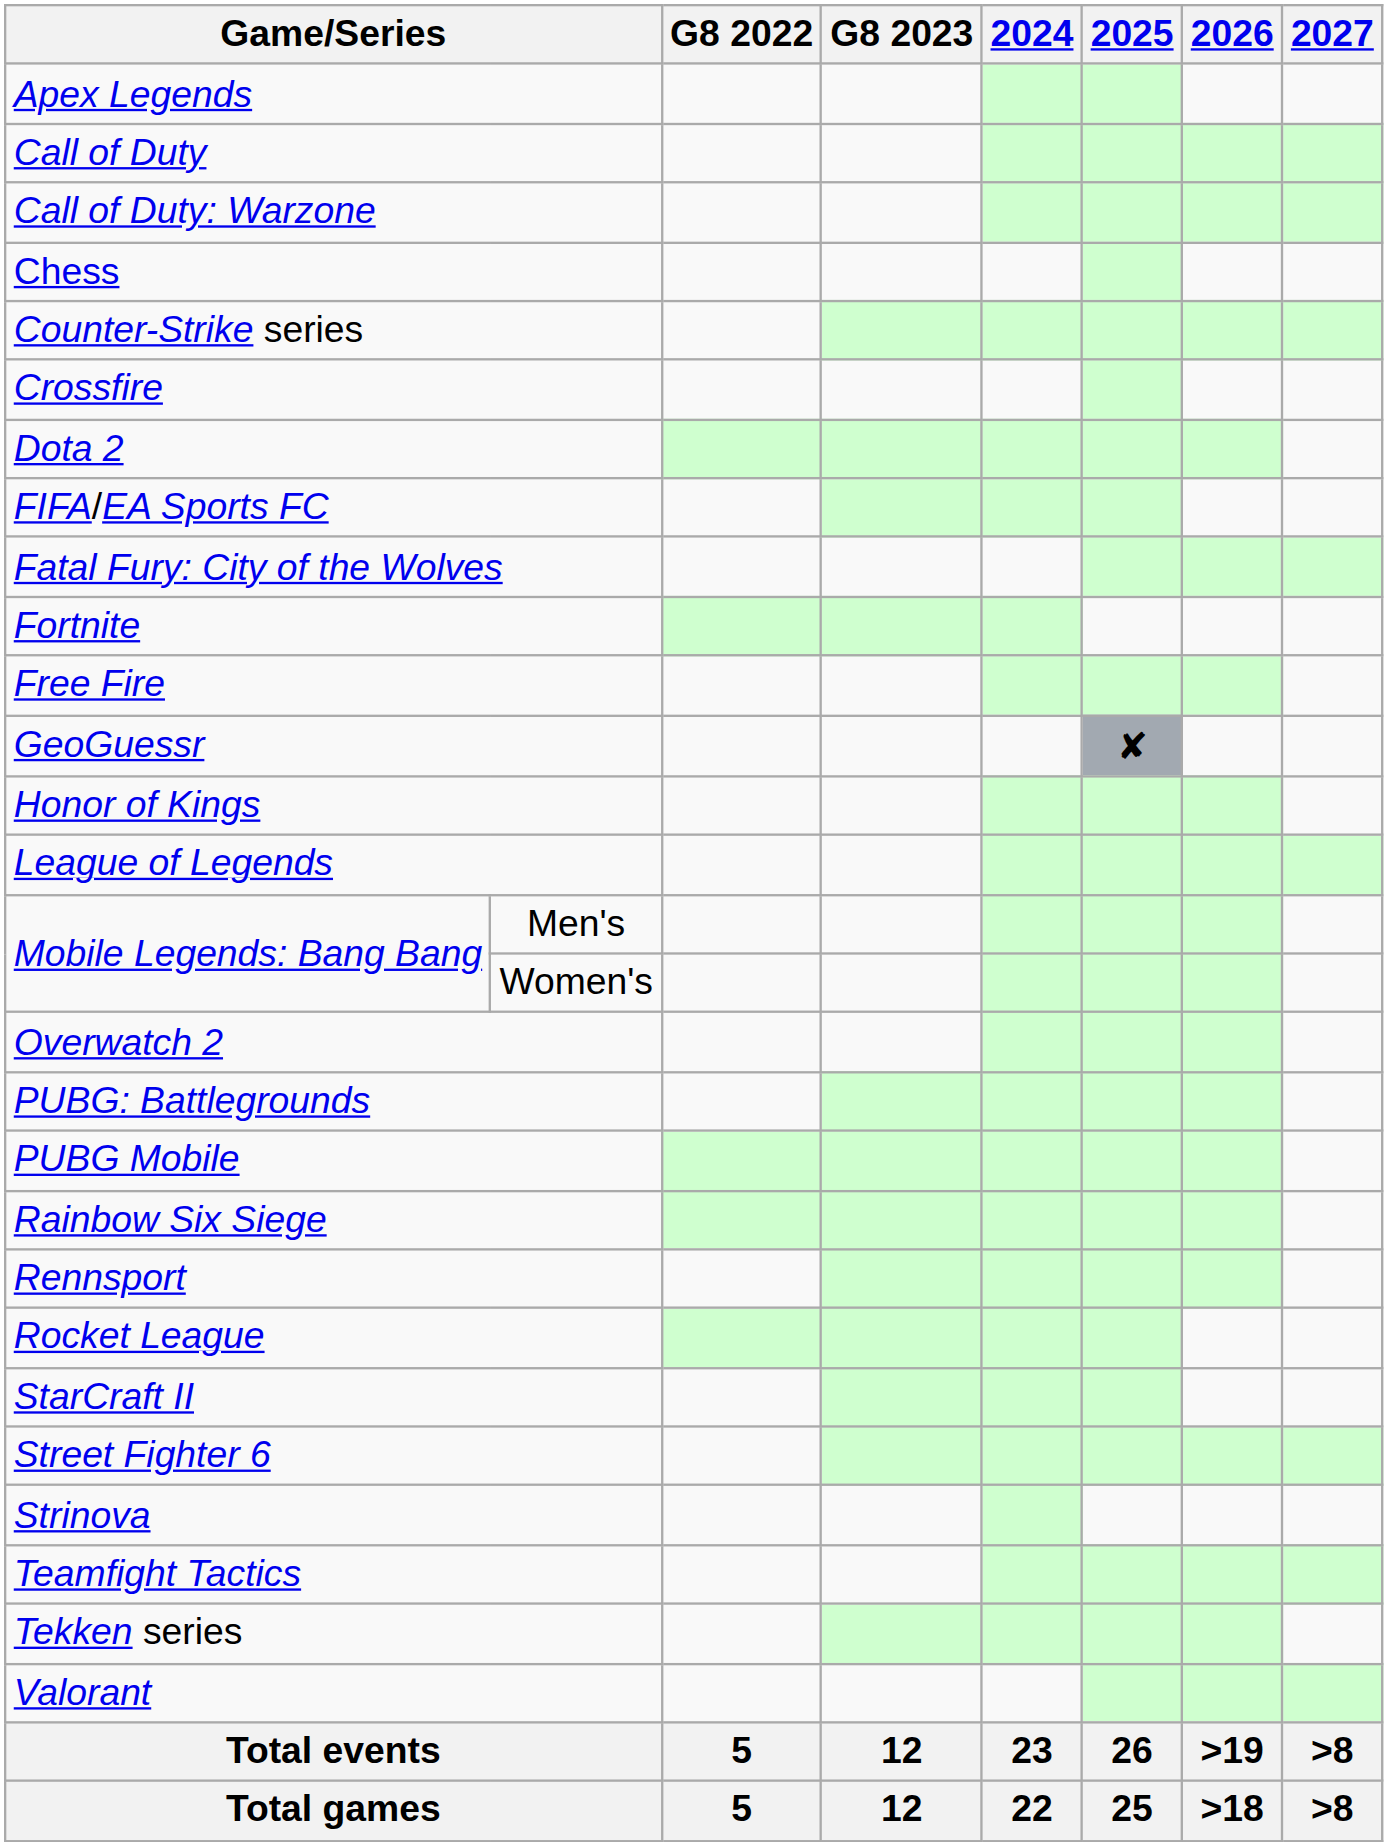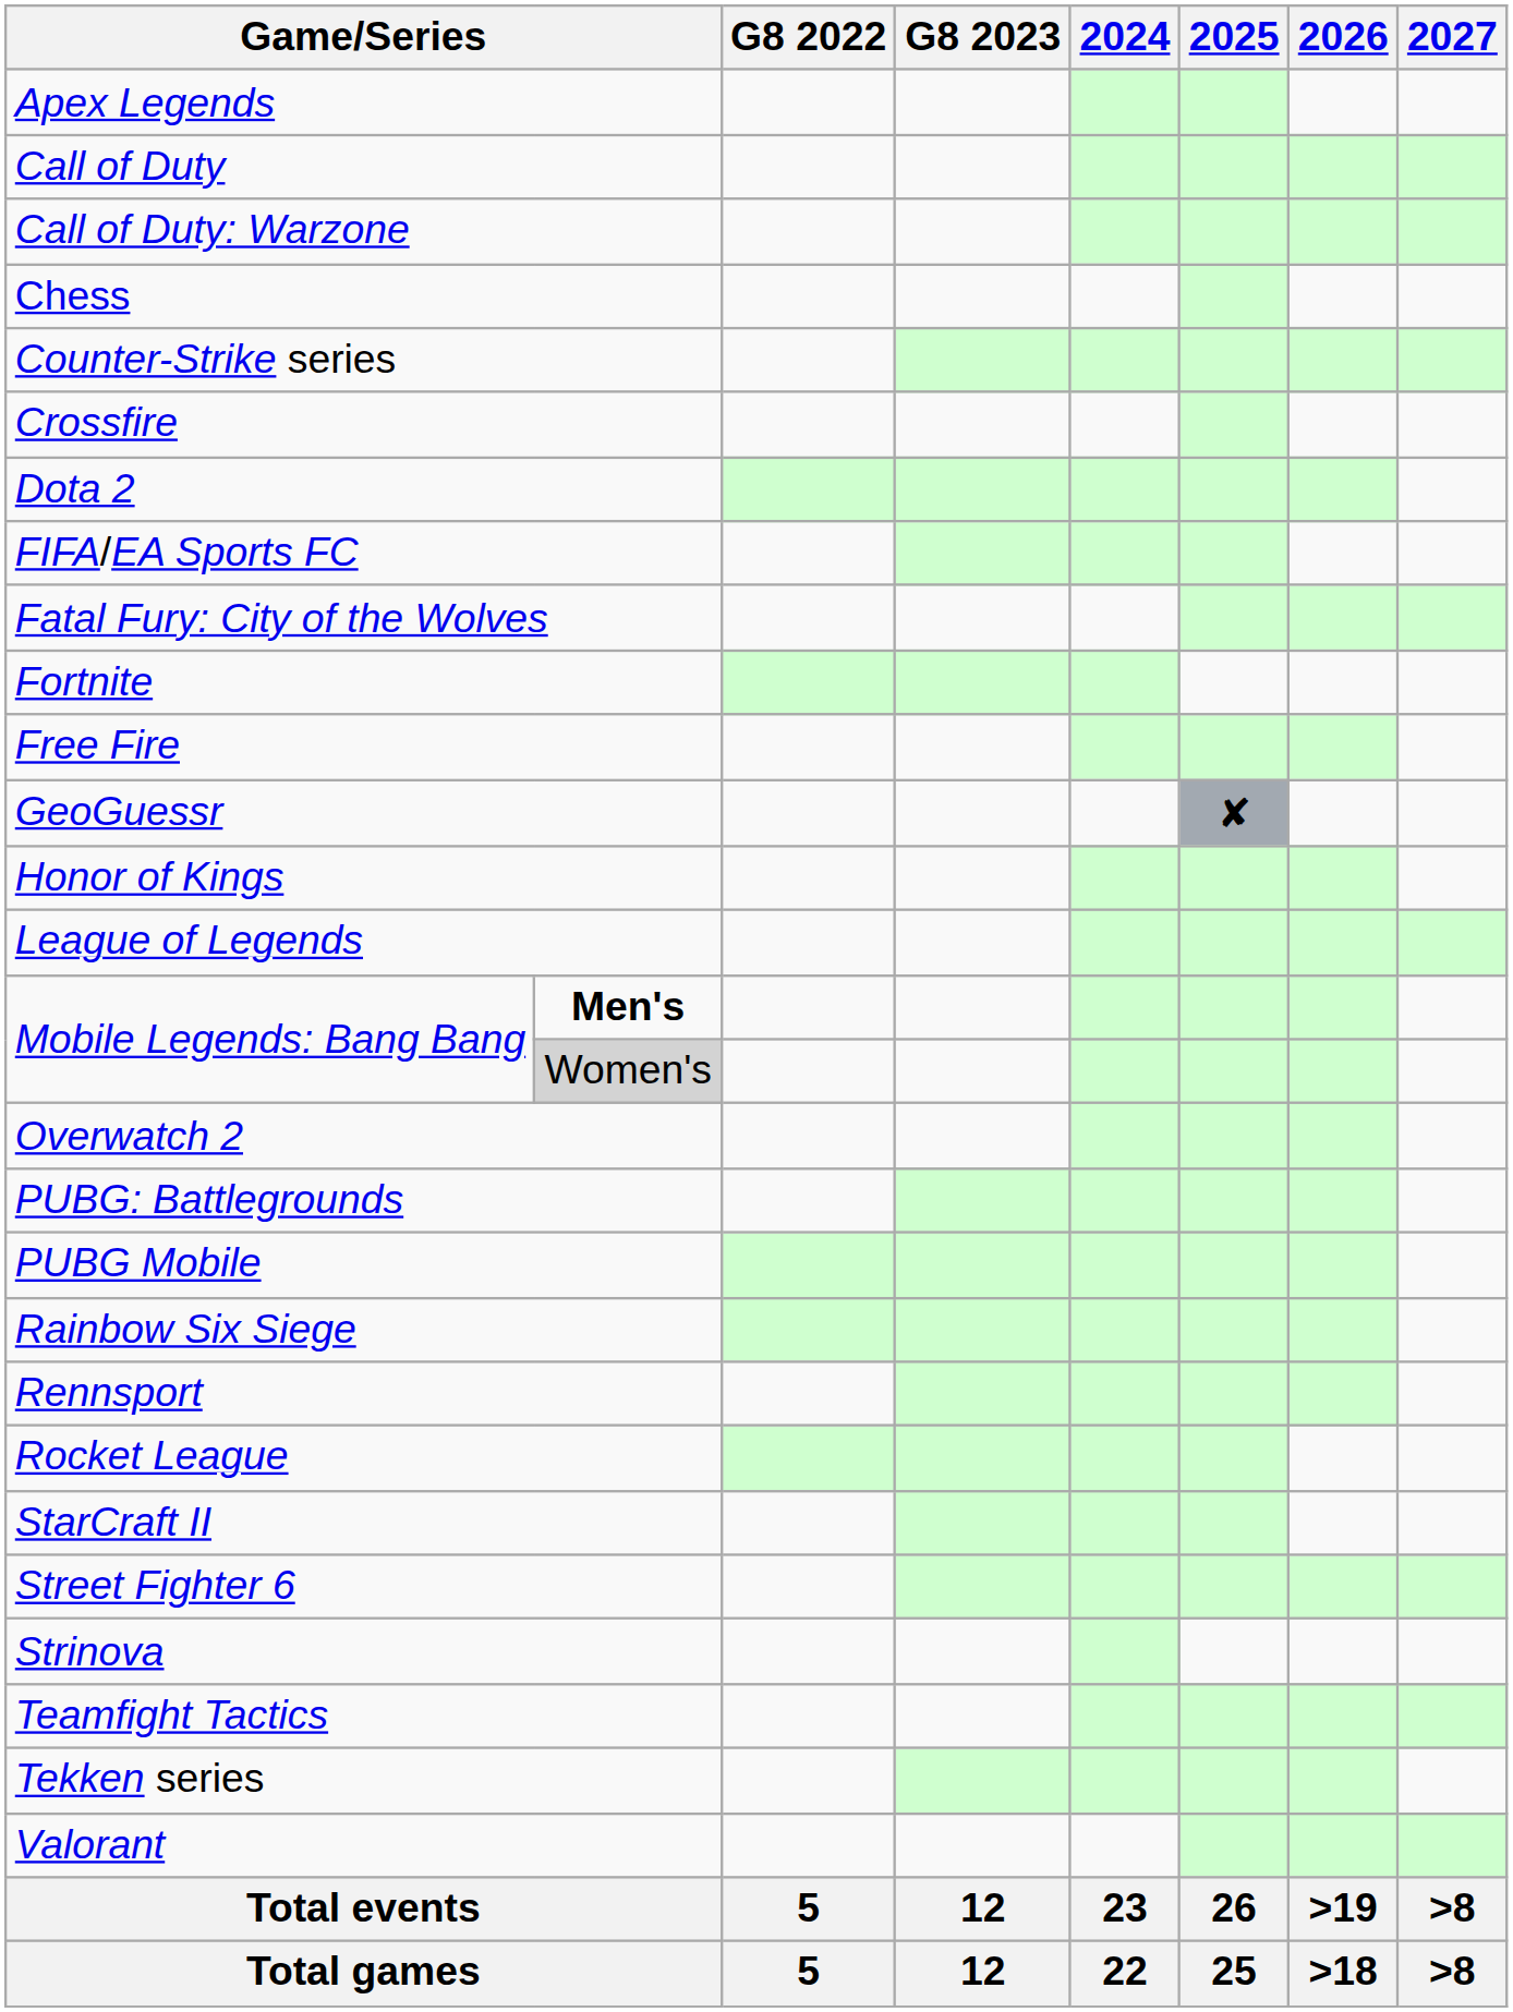Men's | column 2: normal -> bold
Women's | column 2: no background -> lightgrey background
